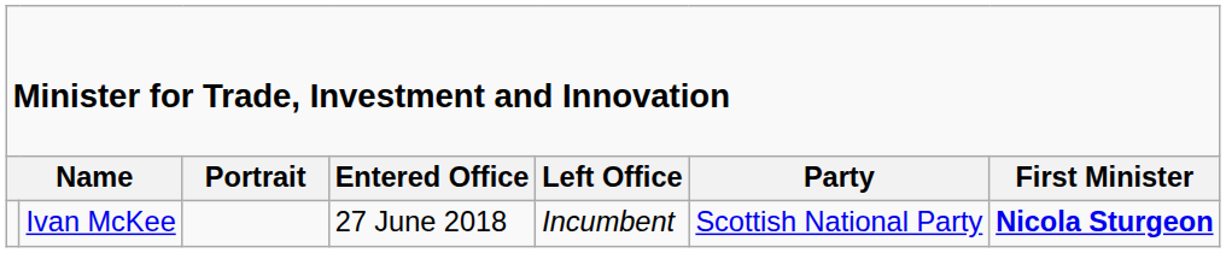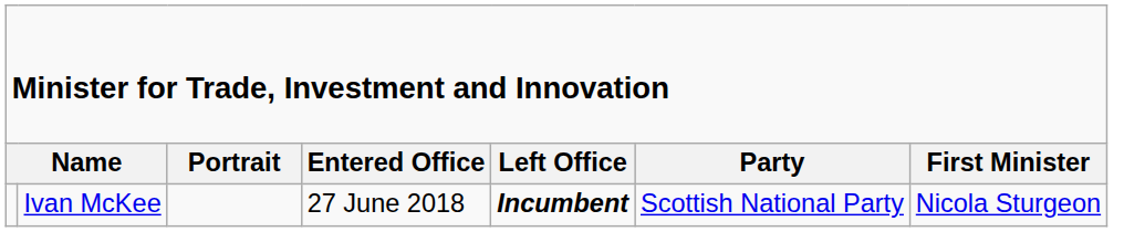Ivan McKee | column 5: normal -> bold
Ivan McKee | column 7: bold -> normal
